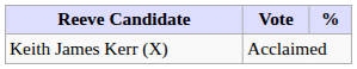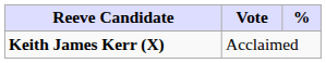Keith James Kerr (X) | Reeve Candidate: normal -> bold
